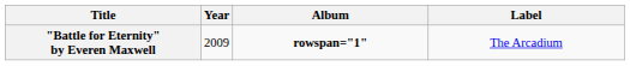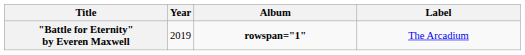"Battle for Eternity" by Everen Maxwell | Year: 2009 -> 2019
